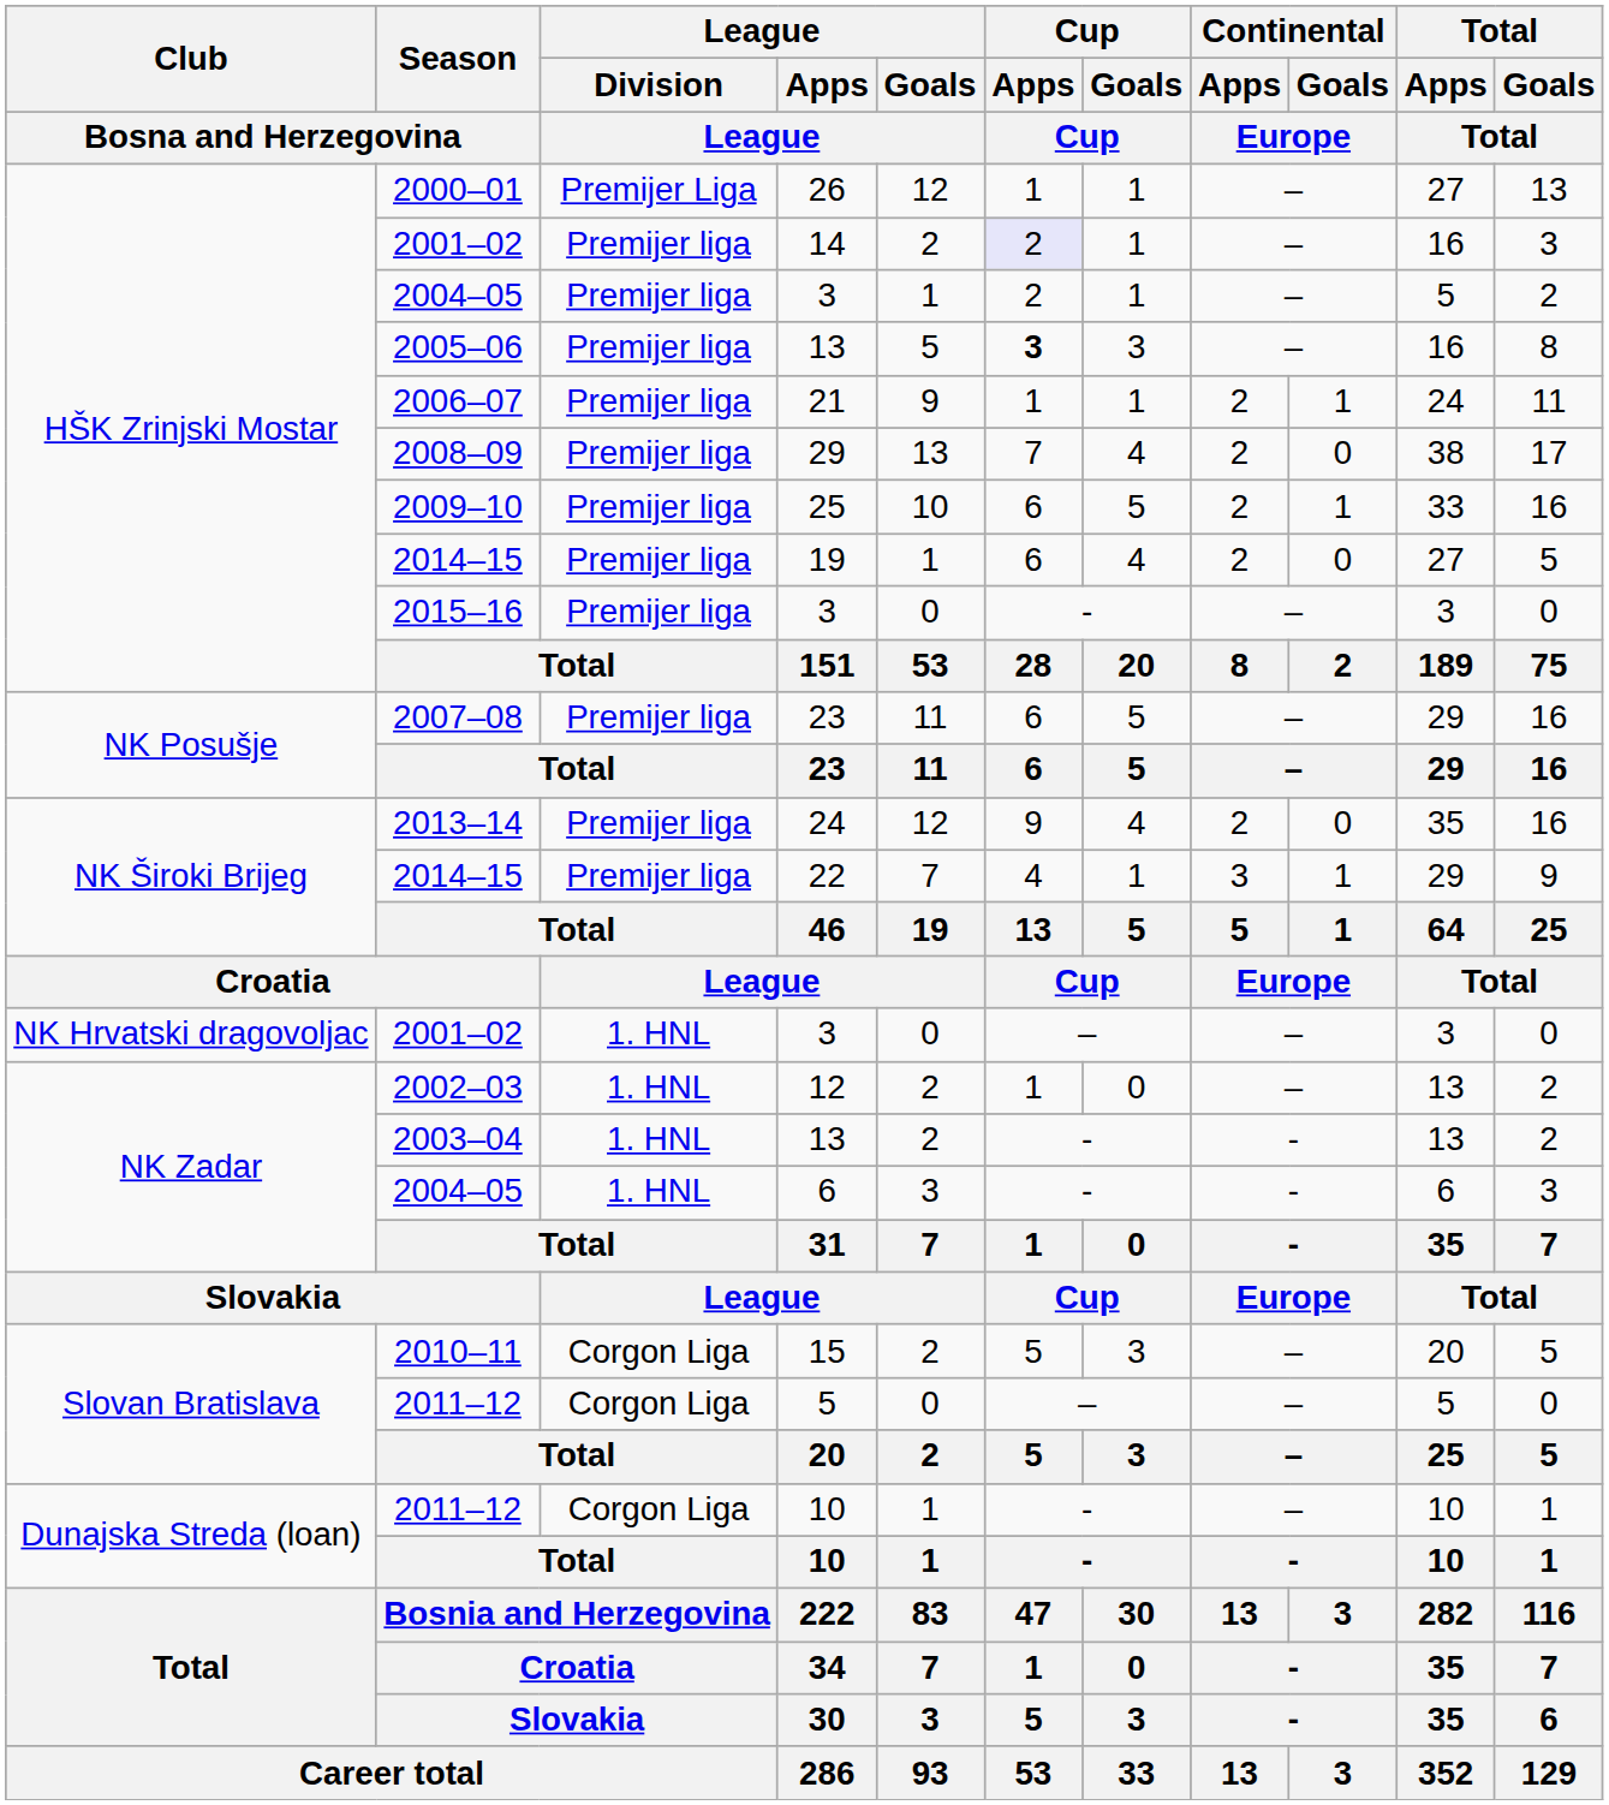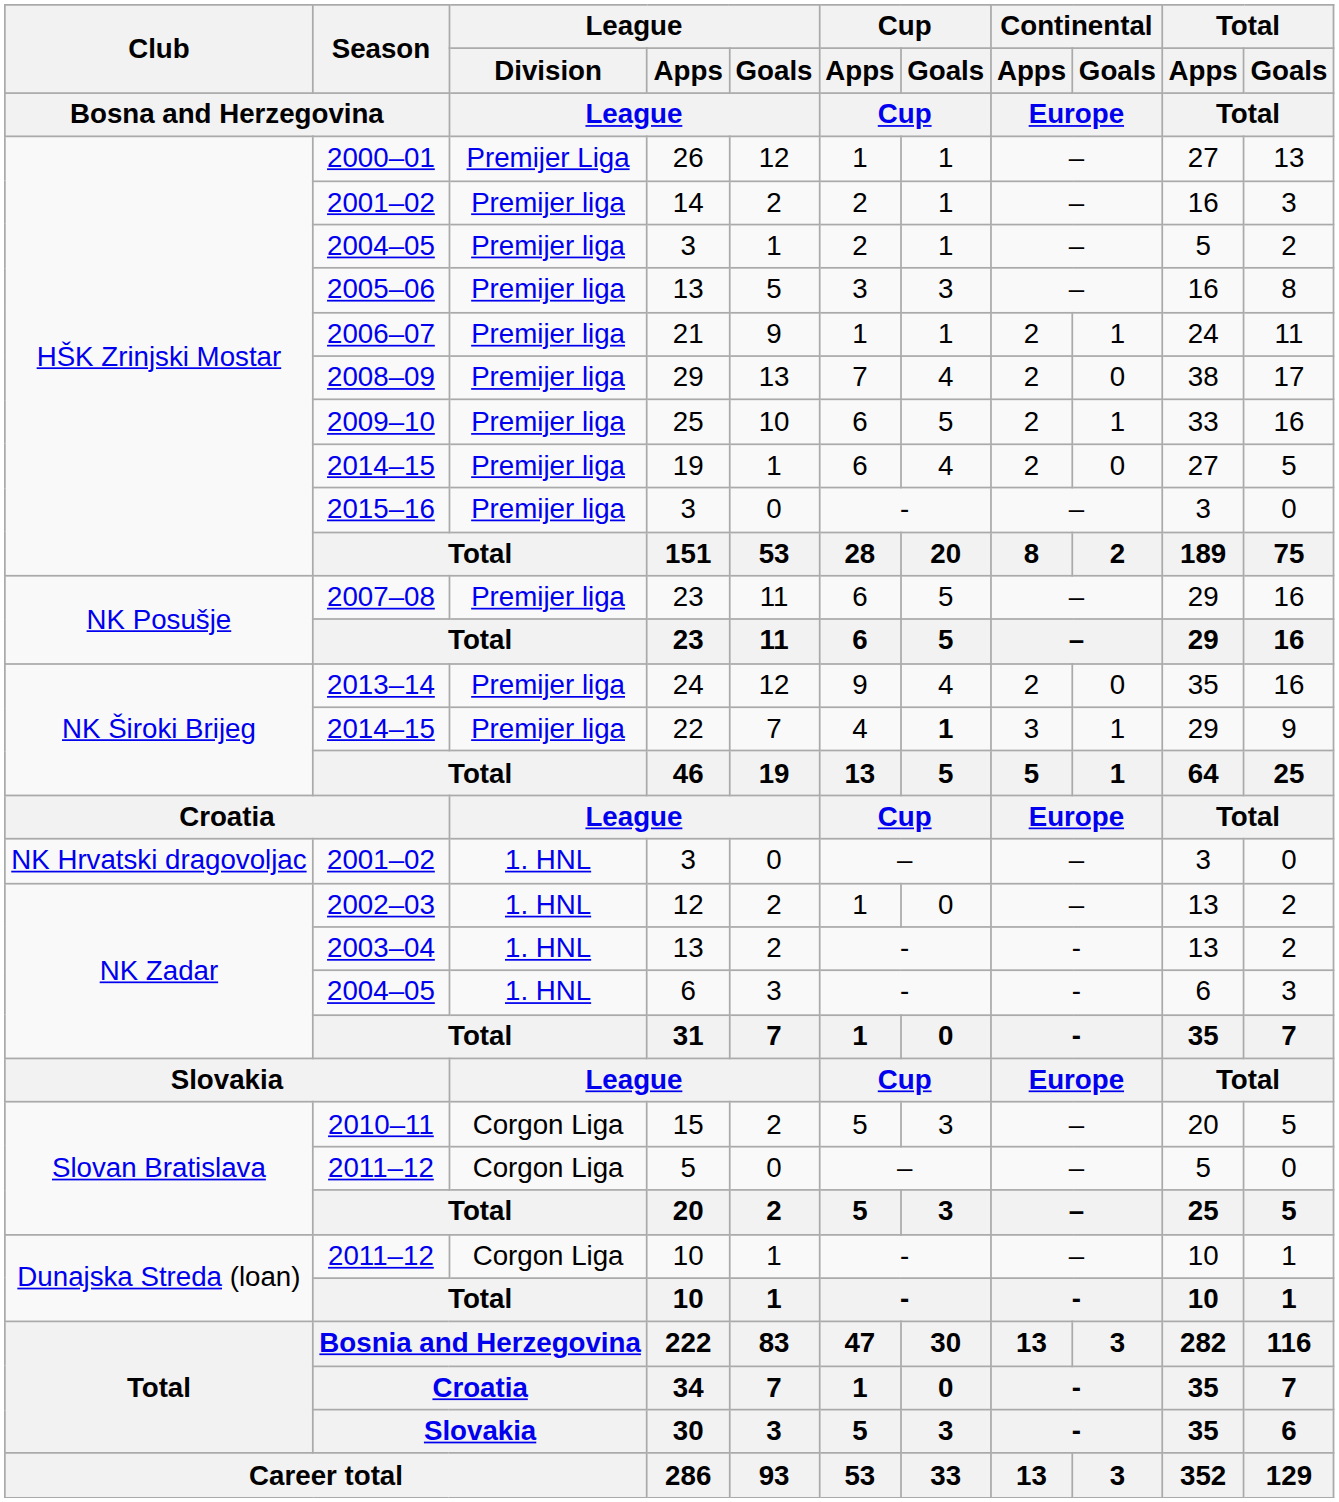14 | Cup / Apps / Cup: lavender background -> no background
2005–06 / 13 | Cup / Apps / Cup: bold -> normal
22 | Cup / Goals / Cup: normal -> bold
